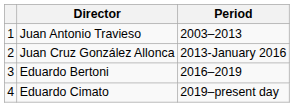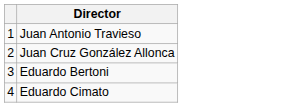- column: Period | 2003–2013 | 2013-January 2016 | 2016–2019 | 2019–present day
